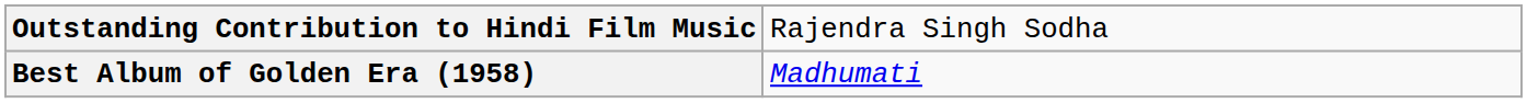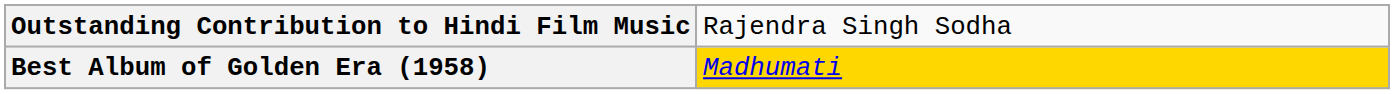Best Album of Golden Era (1958) | column 2: no background -> gold background
